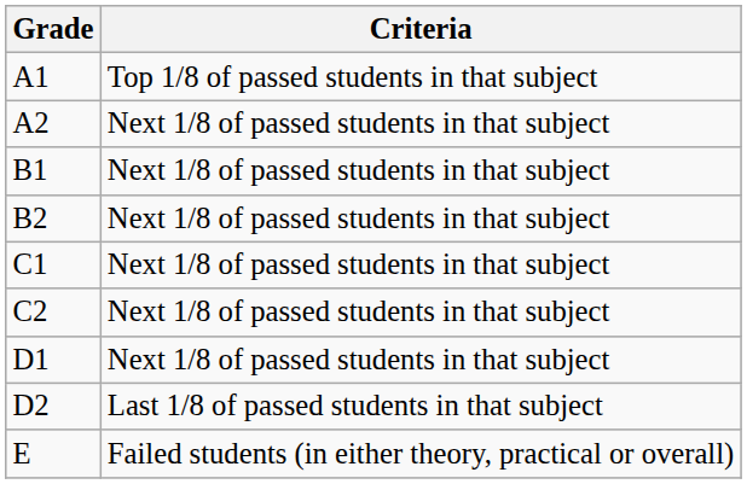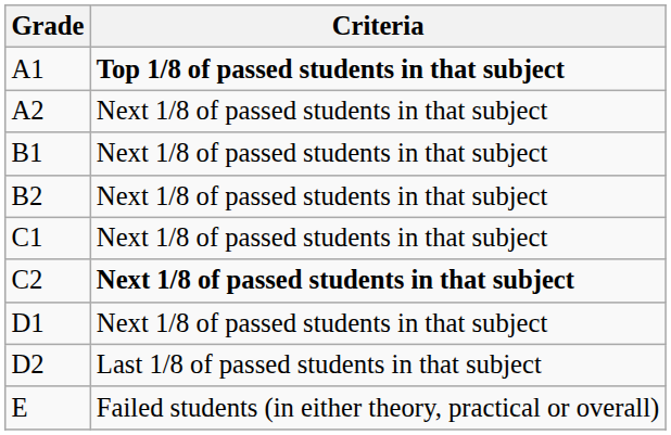A1 | Criteria: normal -> bold
C2 | Criteria: normal -> bold
